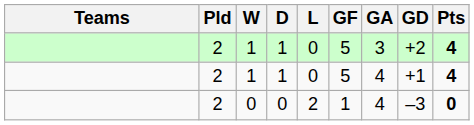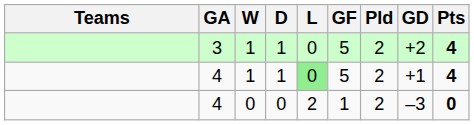columns swapped: Pld <-> GA
row 3 | L: no background -> lightgreen background
